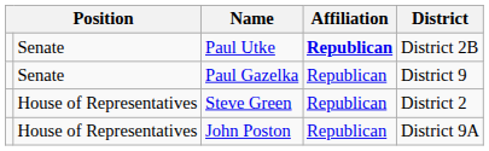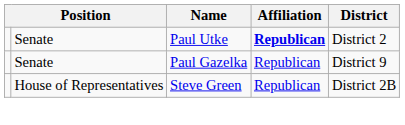Paul Utke | District: District 2B -> District 2
Steve Green | District: District 2 -> District 2B
- row: House of Representatives | John Poston | Republican | District 9A
